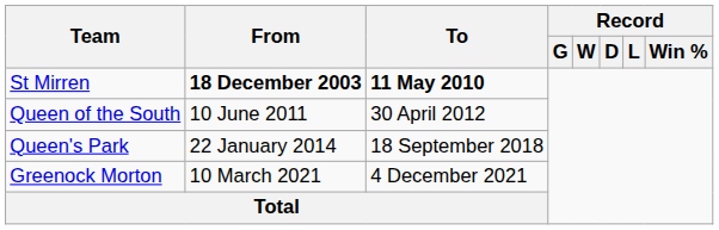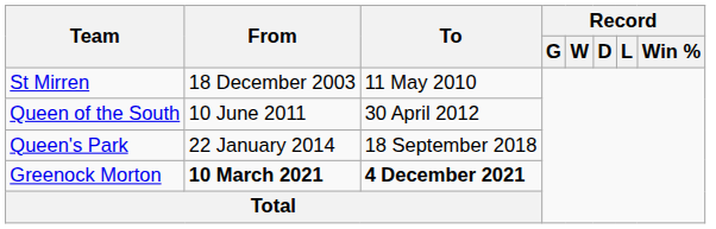St Mirren | From: bold -> normal
St Mirren | To: bold -> normal
Greenock Morton | From: normal -> bold
Greenock Morton | To: normal -> bold
